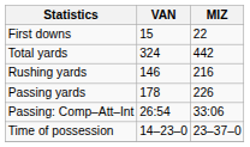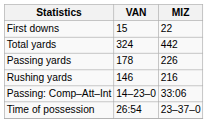rows swapped: Rushing yards <-> Passing yards
Passing: Comp–Att–Int | VAN: 26:54 -> 14–23–0
Time of possession | VAN: 14–23–0 -> 26:54
